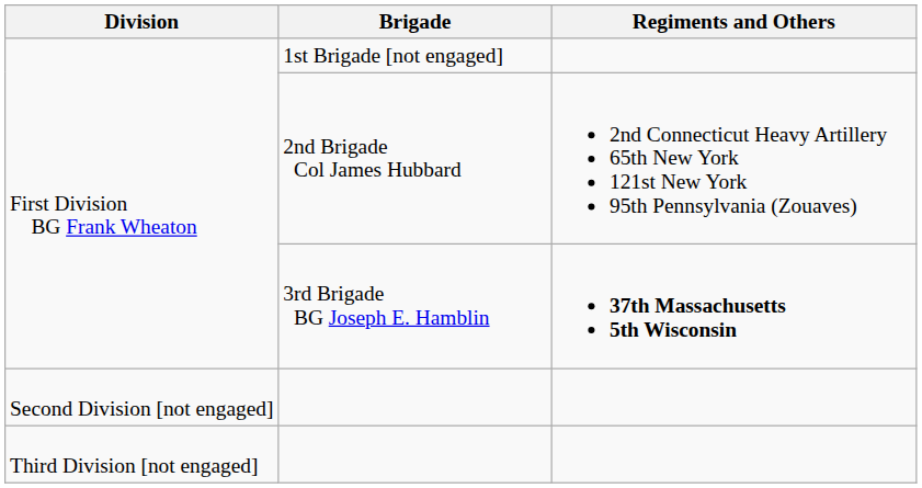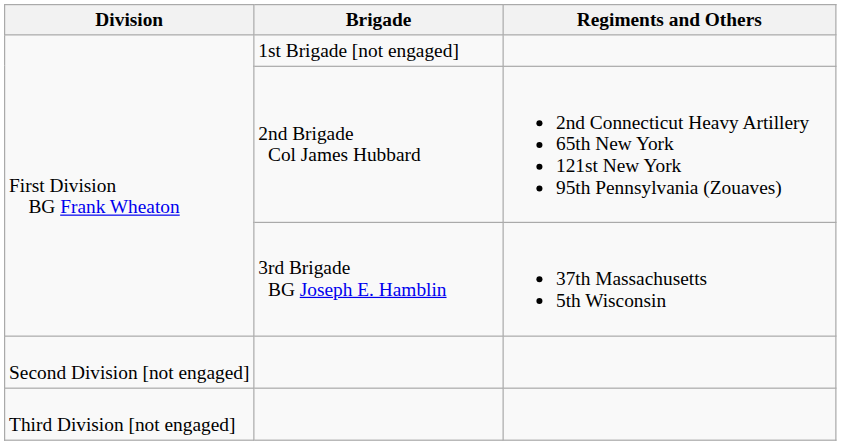3rd Brigade BG Joseph E. Hamblin | Regiments and Others: bold -> normal
